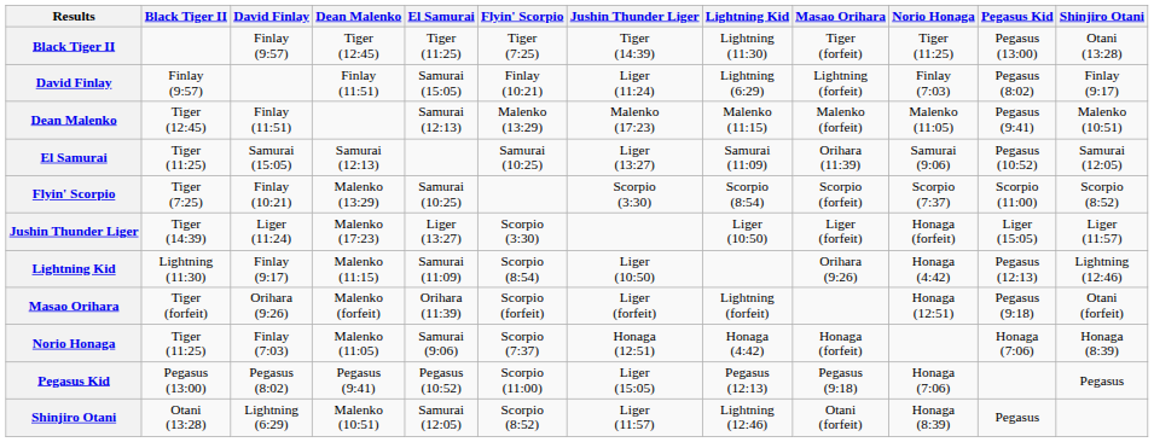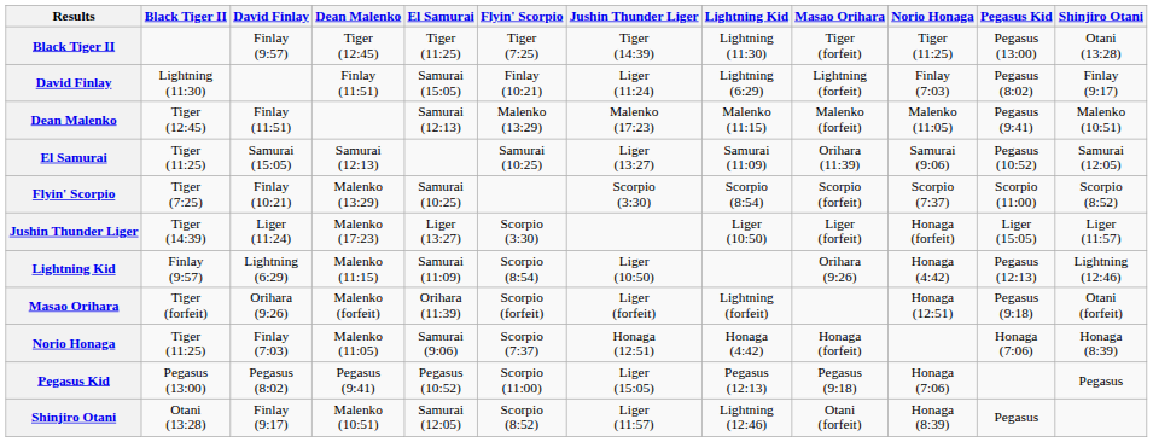row 3 | Black Tiger II: Finlay (9:57) -> Lightning (11:30)
row 8 | Black Tiger II: Lightning (11:30) -> Finlay (9:57)
row 8 | David Finlay: Finlay (9:17) -> Lightning (6:29)
row 12 | David Finlay: Lightning (6:29) -> Finlay (9:17)
